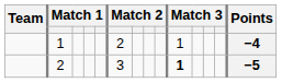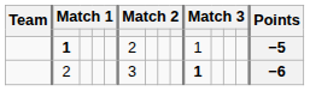row 3 | column 2: normal -> bold
row 3 | Points: −4 -> −5
row 4 | Points: −5 -> −6
